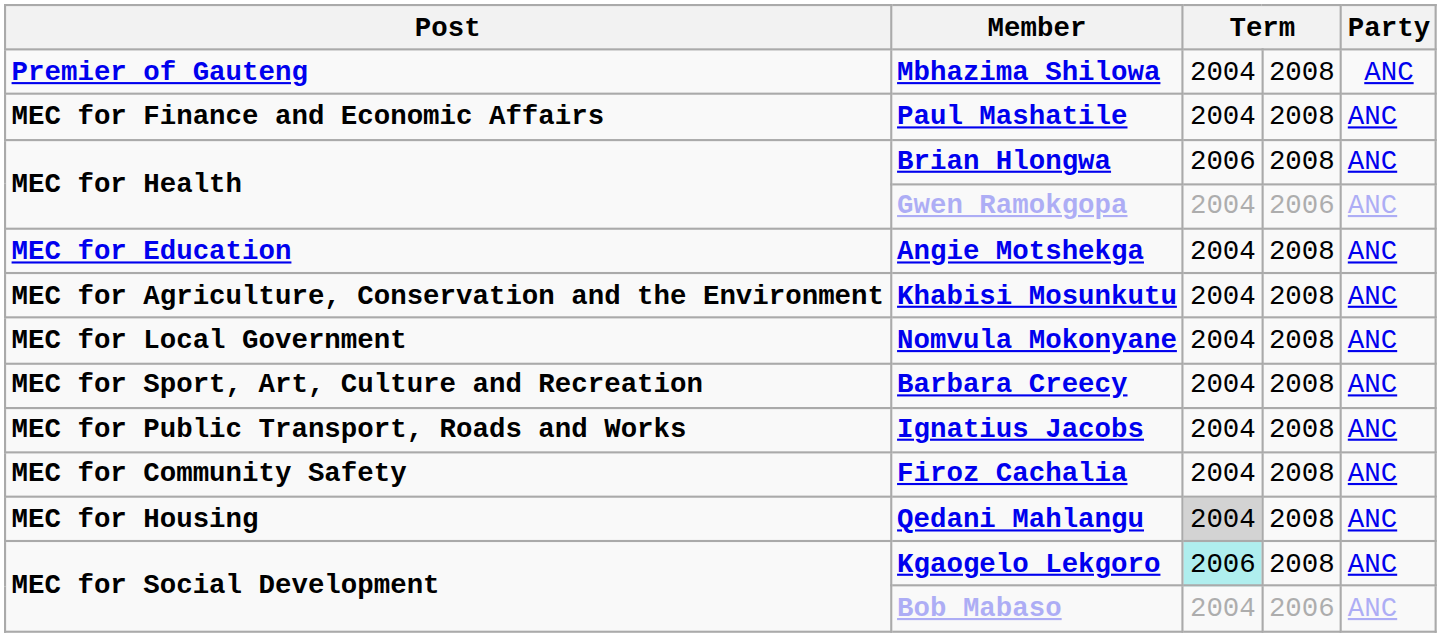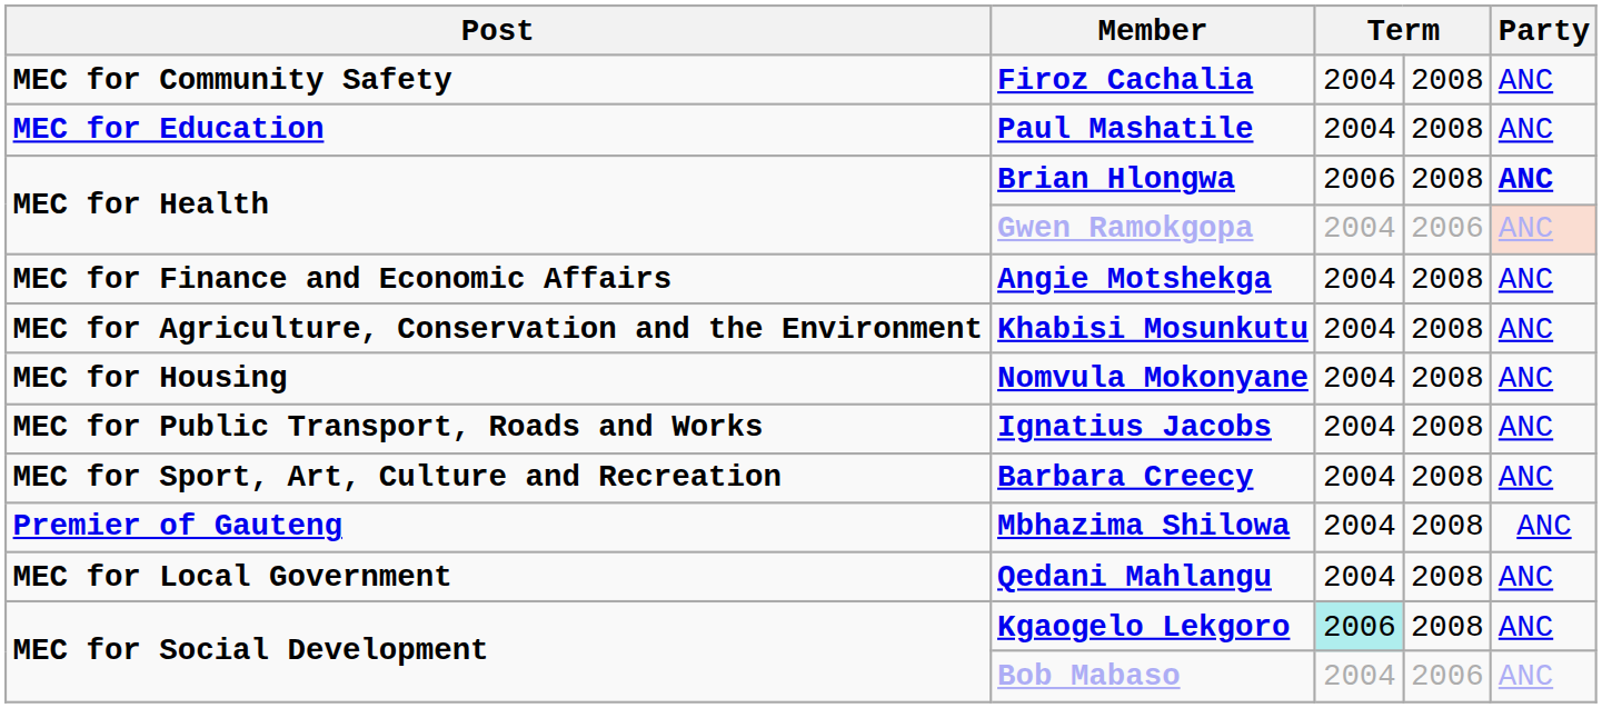rows swapped: Mbhazima Shilowa <-> Firoz Cachalia
Paul Mashatile | Post: MEC for Finance and Economic Affairs -> MEC for Education
Brian Hlongwa | Party: normal -> bold
Gwen Ramokgopa | Party: no background -> lightsalmon background
Angie Motshekga | Post: MEC for Education -> MEC for Finance and Economic Affairs
Nomvula Mokonyane | Post: MEC for Local Government -> MEC for Housing
rows swapped: Ignatius Jacobs <-> Barbara Creecy
Qedani Mahlangu | Post: MEC for Housing -> MEC for Local Government
Qedani Mahlangu | column 3: lightgrey background -> no background
